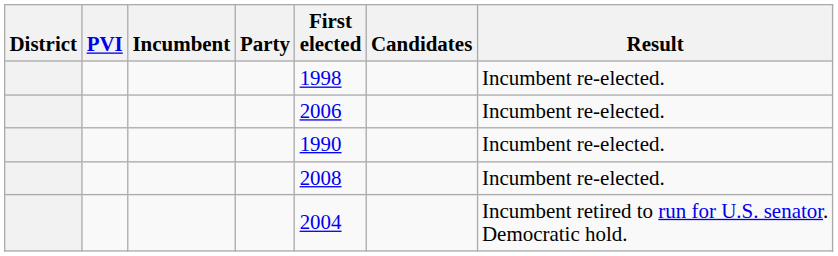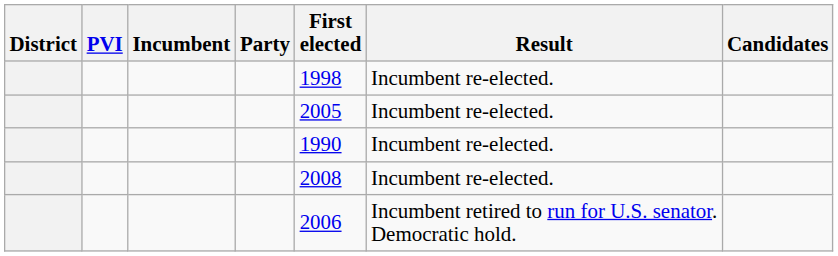columns swapped: Result <-> Candidates
row 3 | First elected: 2006 -> 2005
row 6 | First elected: 2004 -> 2006
